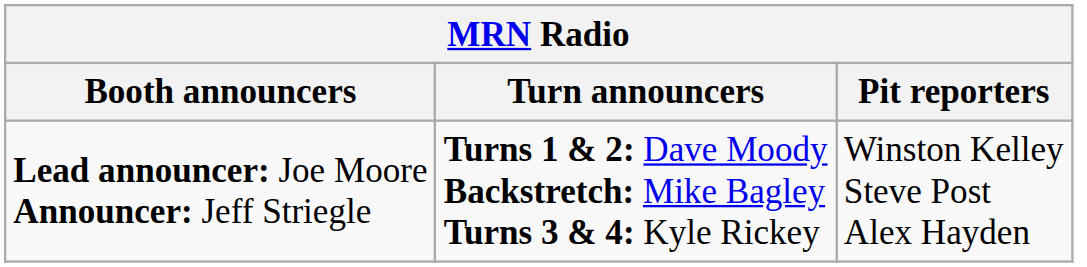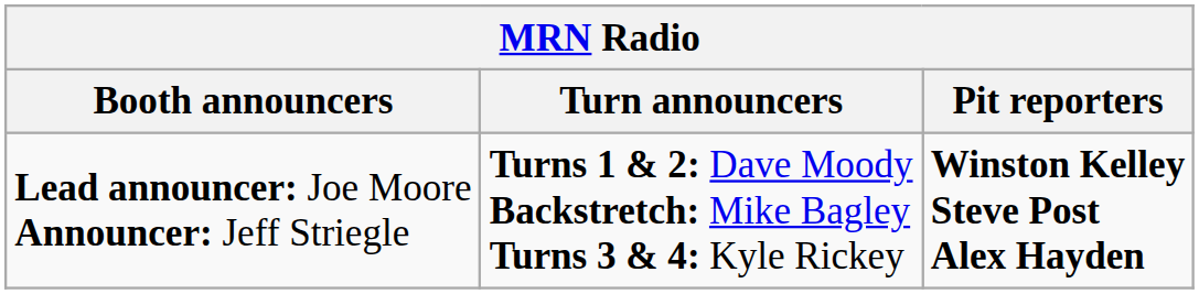Lead announcer: Joe Moore Announcer: Jeff Striegle | Pit reporters: normal -> bold
